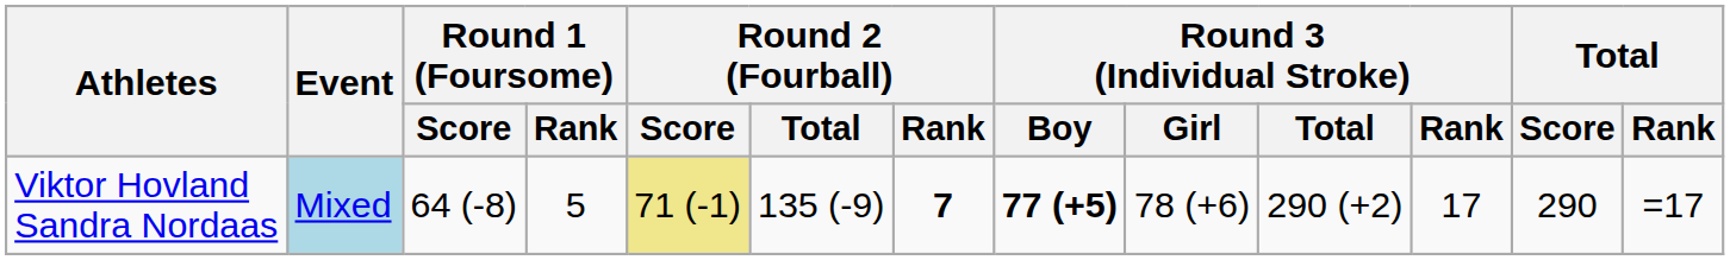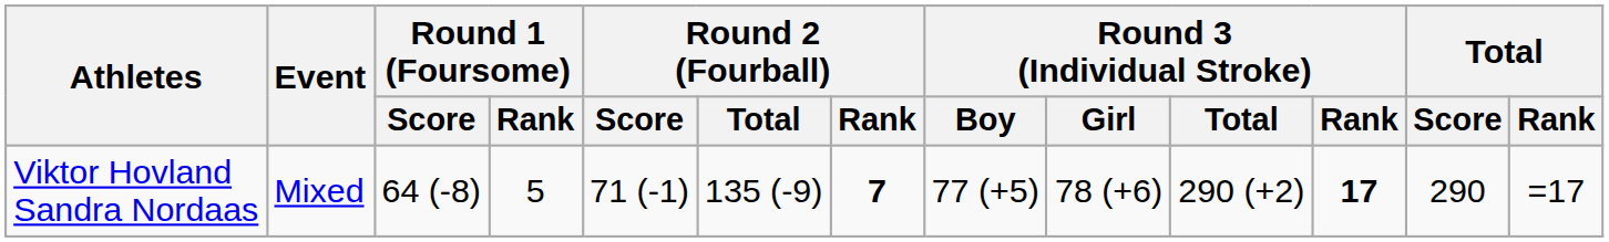Viktor Hovland Sandra Nordaas | Event: lightblue background -> no background
Viktor Hovland Sandra Nordaas | Round 2 (Fourball) / Score: khaki background -> no background
Viktor Hovland Sandra Nordaas | Round 3 (Individual Stroke) / Boy: bold -> normal
Viktor Hovland Sandra Nordaas | Round 3 (Individual Stroke) / Rank: normal -> bold
